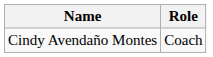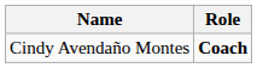Cindy Avendaño Montes | Role: normal -> bold
